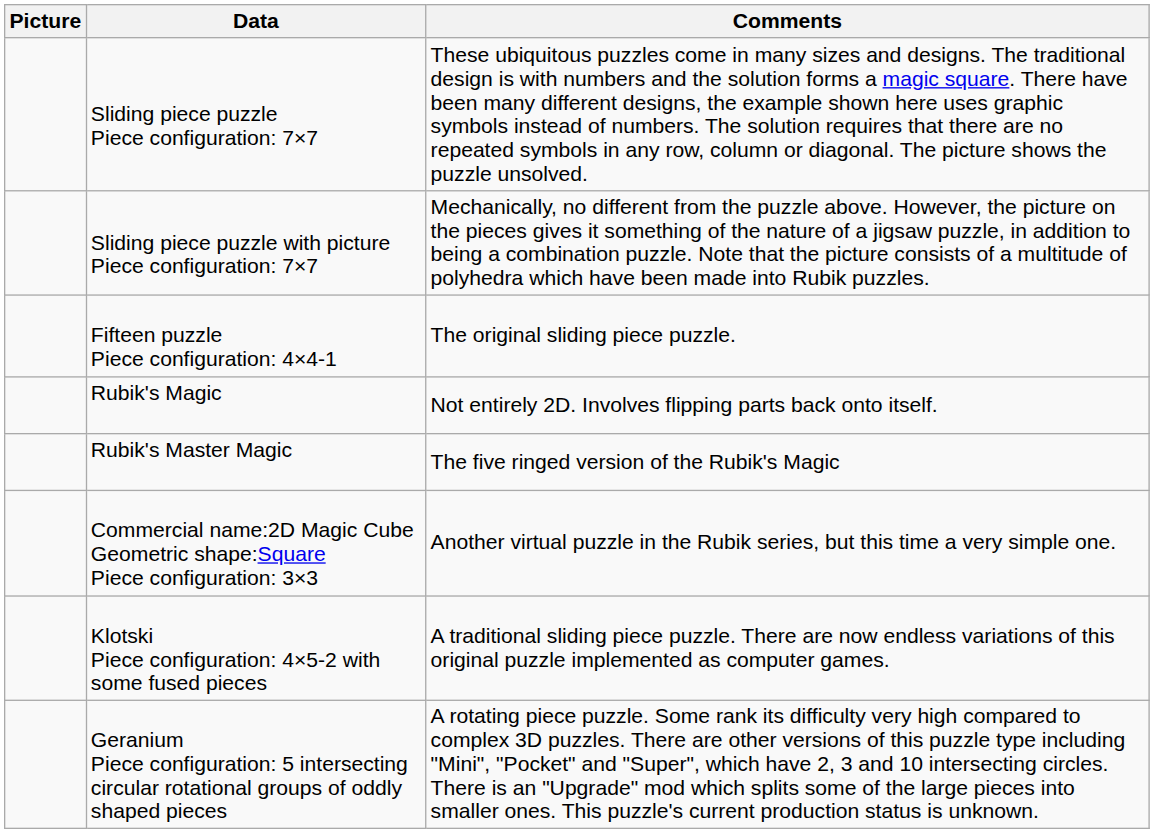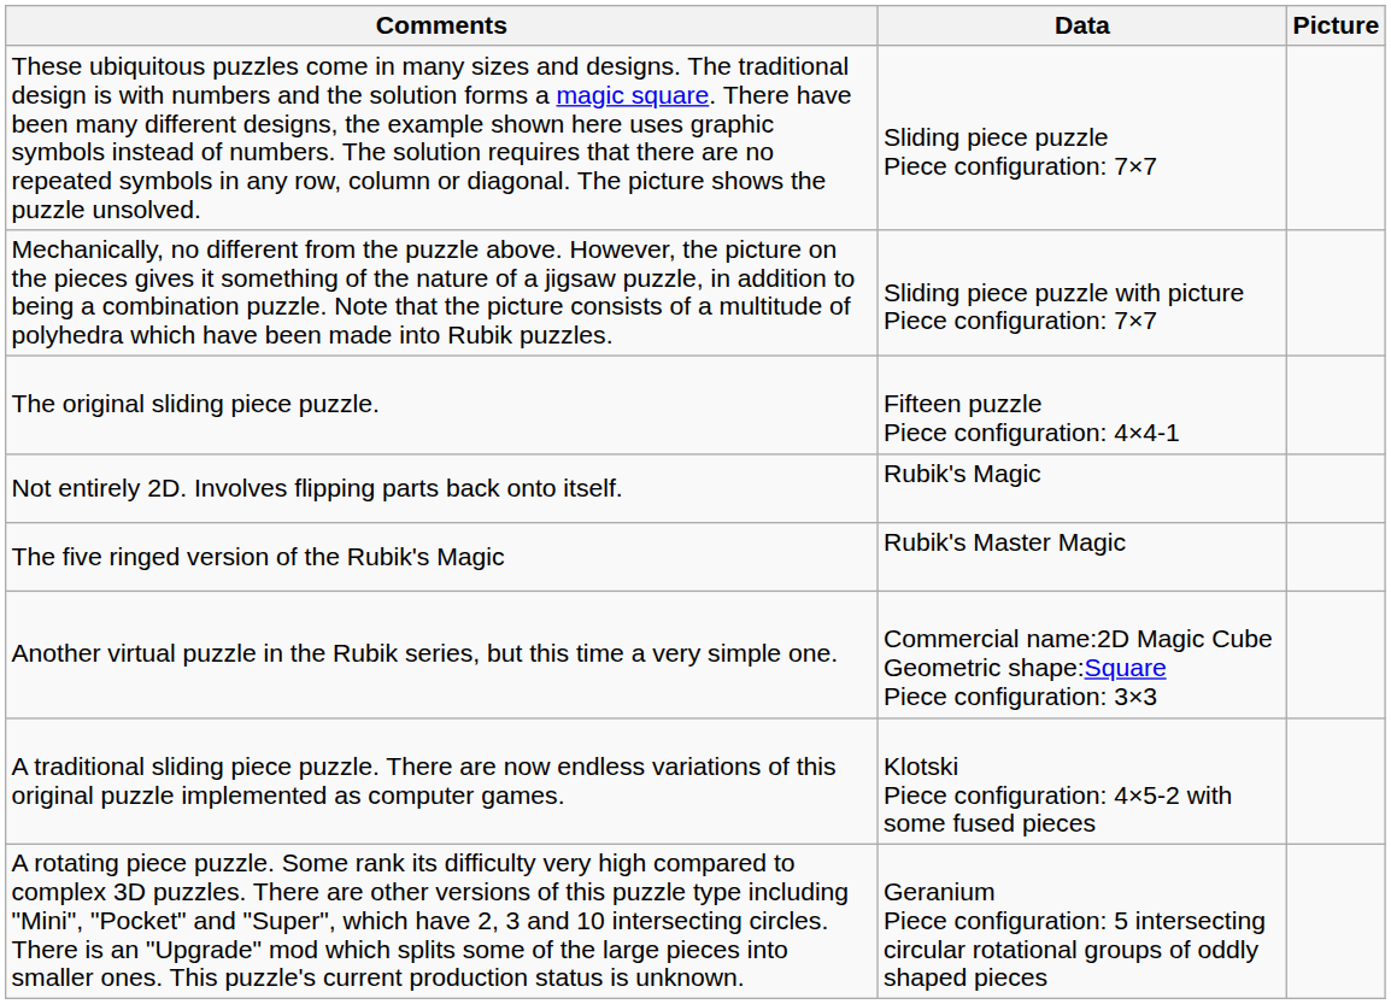columns swapped: Picture <-> Comments
